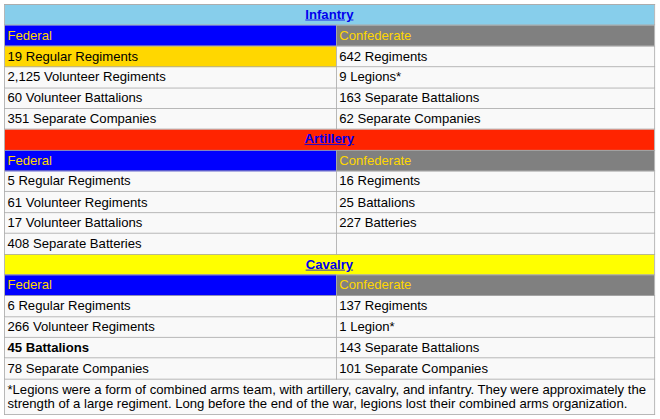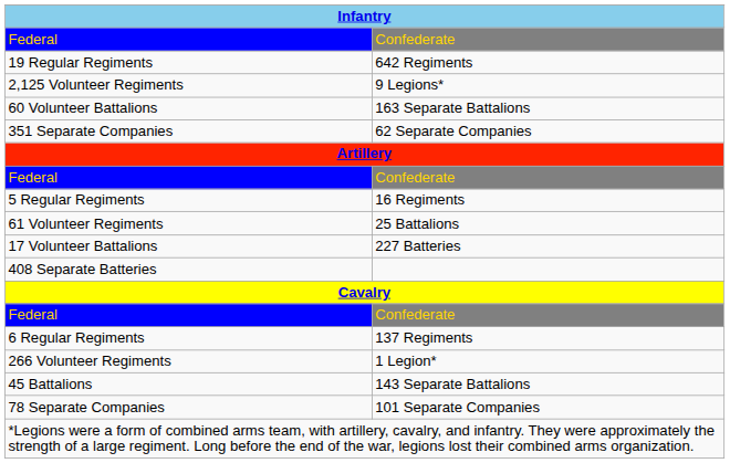19 Regular Regiments | column 1: gold background -> no background
45 Battalions | column 1: bold -> normal
